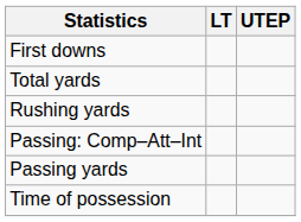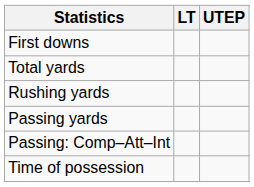rows swapped: Passing yards <-> Passing: Comp–Att–Int
